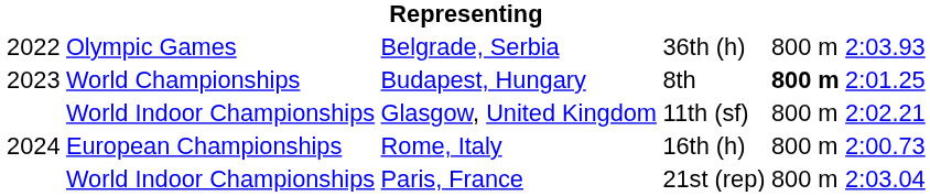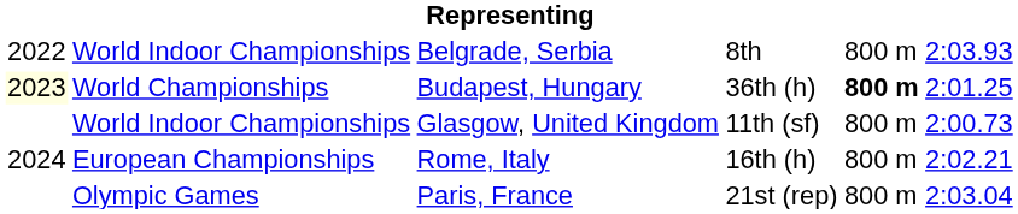Belgrade, Serbia | column 2: Olympic Games -> World Indoor Championships
Belgrade, Serbia | column 4: 36th (h) -> 8th
Budapest, Hungary | column 1: no background -> lightyellow background
Budapest, Hungary | column 4: 8th -> 36th (h)
Glasgow, United Kingdom | column 6: 2:02.21 -> 2:00.73
Rome, Italy | column 6: 2:00.73 -> 2:02.21
Paris, France | column 2: World Indoor Championships -> Olympic Games
